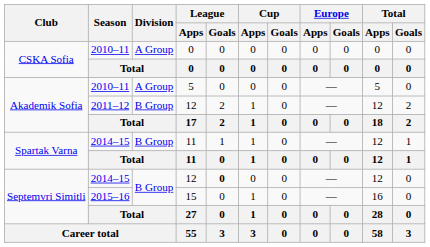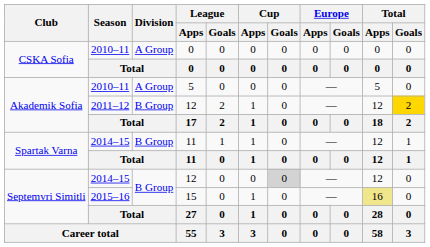Akademik Sofia / 12 | Total / Goals: no background -> gold background
Septemvri Simitli / 12 | League / Goals: bold -> normal
Septemvri Simitli / 12 | Cup / Goals: no background -> lightgrey background
15 | Total / Apps: no background -> khaki background
